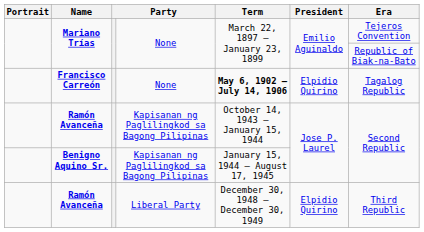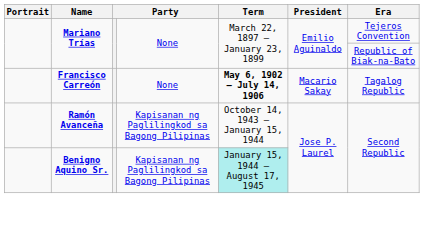Francisco Carreón | President: Elpidio Quirino -> Macario Sakay
Benigno Aquino Sr. | Term: no background -> paleturquoise background
- row: Ramón Avanceña | Liberal Party | December 30, 1948 – December 30, 1949 | Elpidio Quirino | Third Republic
